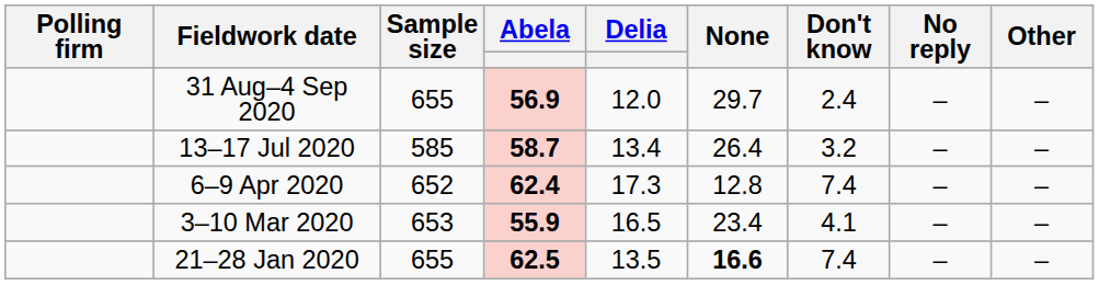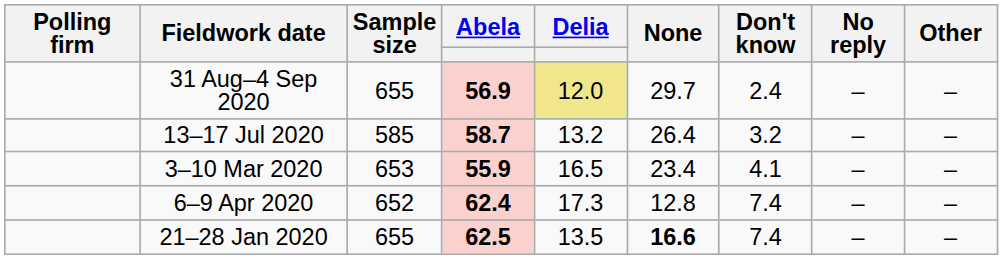31 Aug–4 Sep 2020 | Delia: no background -> khaki background
13–17 Jul 2020 | Delia: 13.4 -> 13.2
rows swapped: 6–9 Apr 2020 <-> 3–10 Mar 2020
